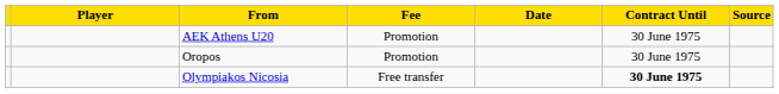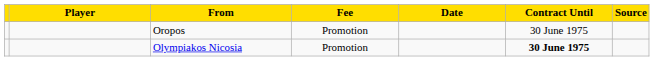- row: AEK Athens U20 | Promotion | 30 June 1975
Olympiakos Nicosia | Fee: Free transfer -> Promotion
